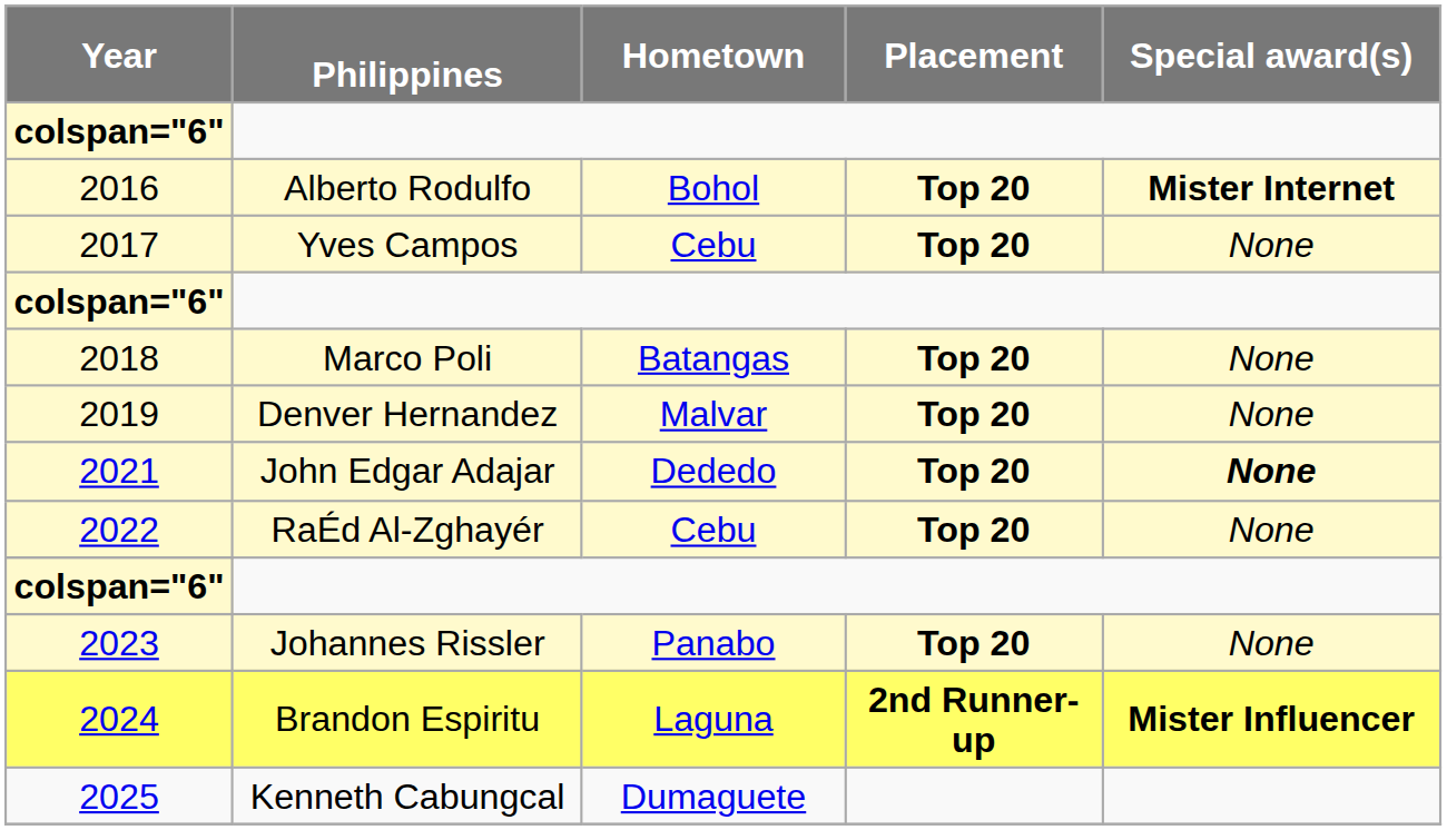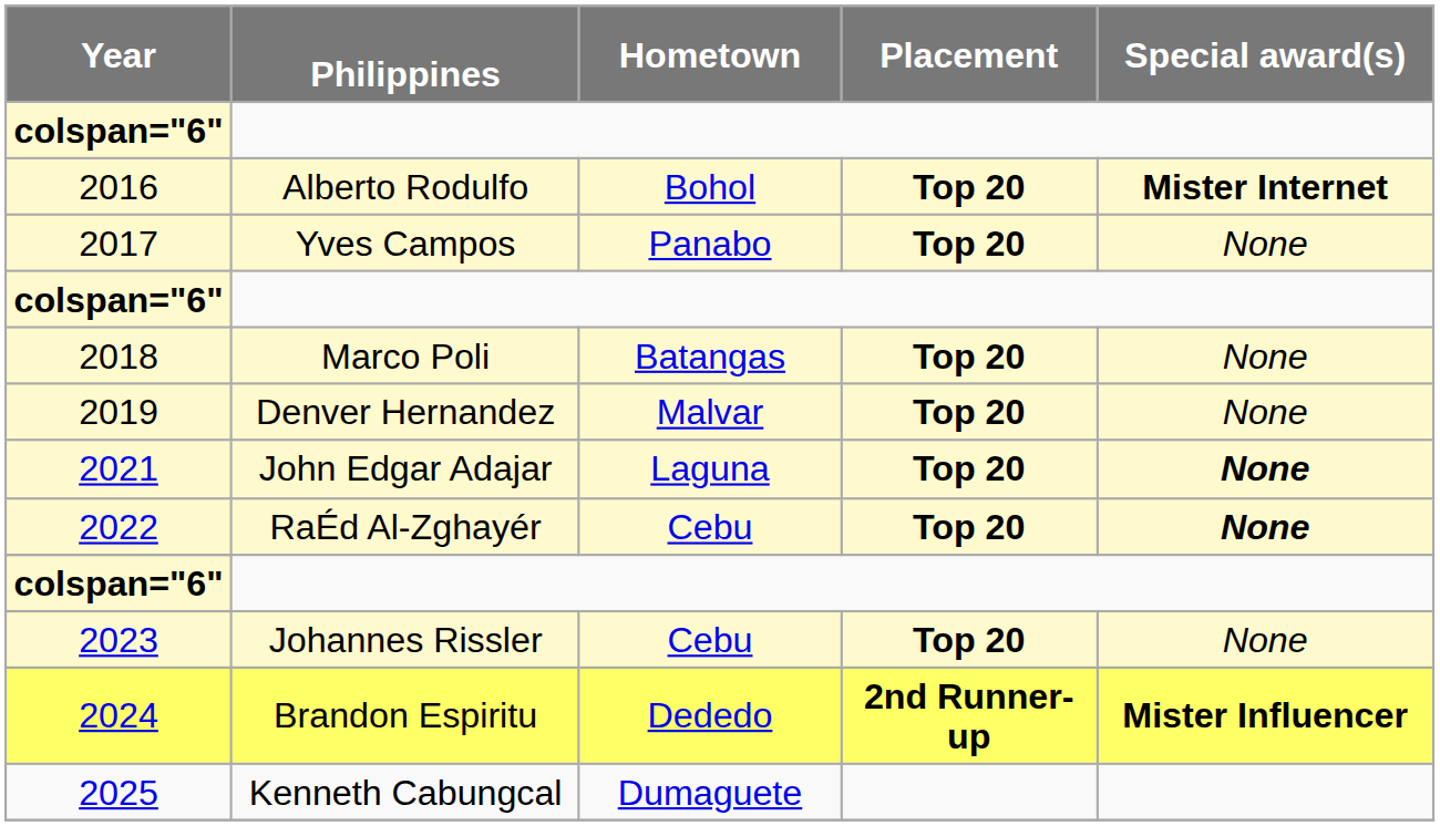2017 | Hometown: Cebu -> Panabo
2021 | Hometown: Dededo -> Laguna
2022 | Special award(s): normal -> bold
2023 | Hometown: Panabo -> Cebu
2024 | Hometown: Laguna -> Dededo
